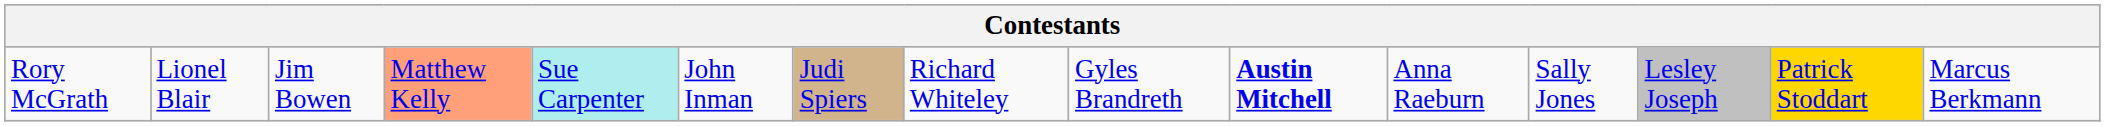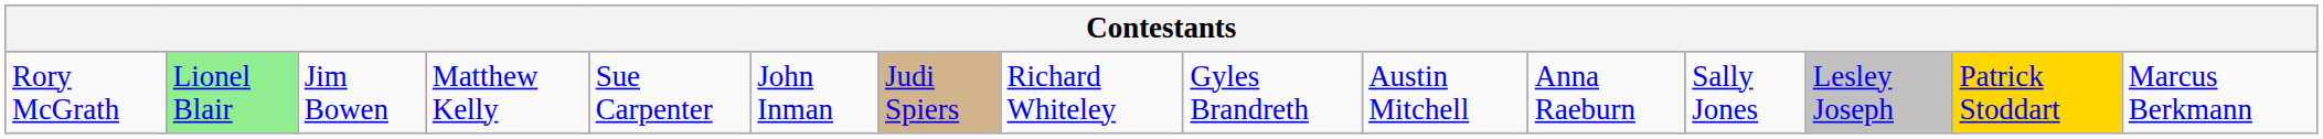Rory McGrath | column 2: no background -> lightgreen background
Rory McGrath | column 4: lightsalmon background -> no background
Rory McGrath | column 5: paleturquoise background -> no background
Rory McGrath | column 10: bold -> normal
